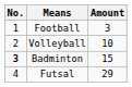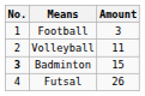Volleyball | Amount: 10 -> 11
Futsal | Amount: 29 -> 26
